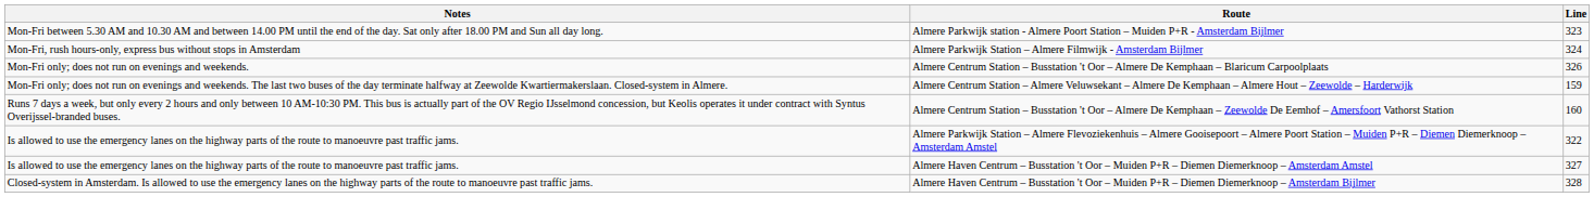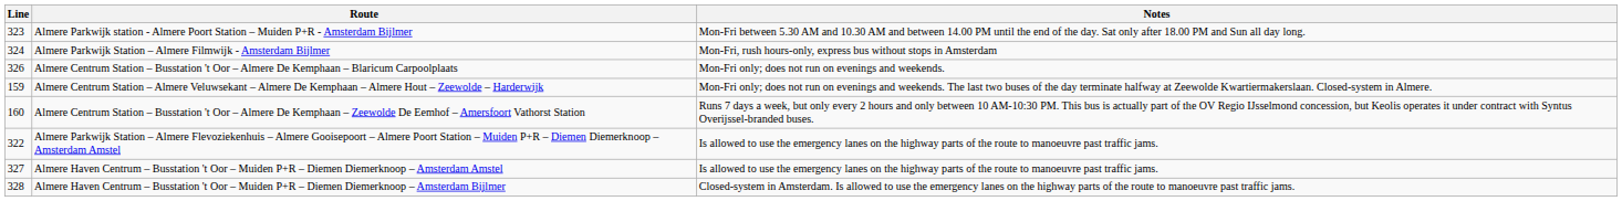columns swapped: Line <-> Notes
